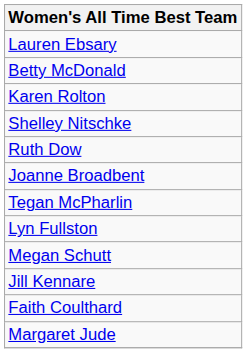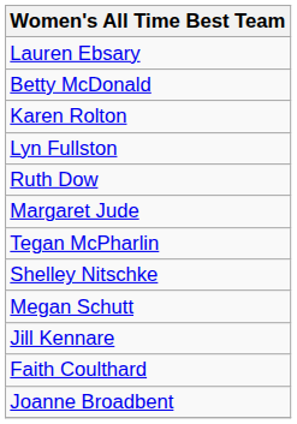row 5 | column 1: Shelley Nitschke -> Lyn Fullston
row 7 | column 1: Joanne Broadbent -> Margaret Jude
row 9 | column 1: Lyn Fullston -> Shelley Nitschke
row 13 | column 1: Margaret Jude -> Joanne Broadbent
